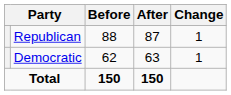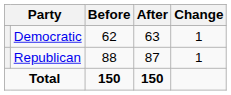rows swapped: Republican <-> Democratic
